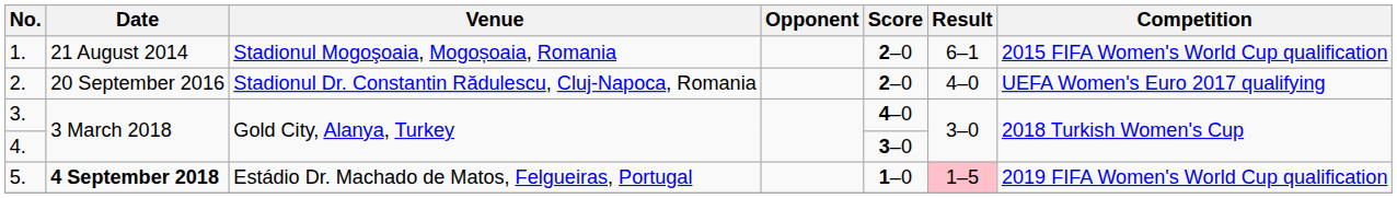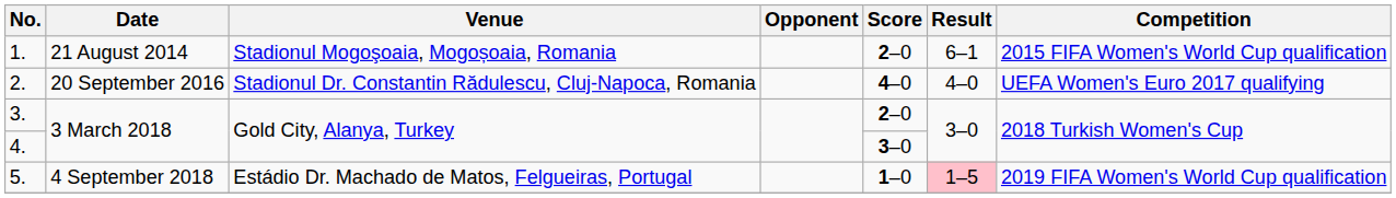2. | Score: 2–0 -> 4–0
3. | Score: 4–0 -> 2–0
5. | Date: bold -> normal
